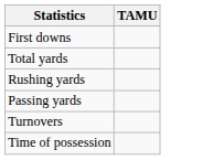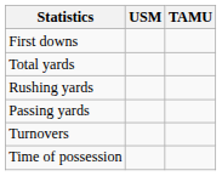+ column: USM
